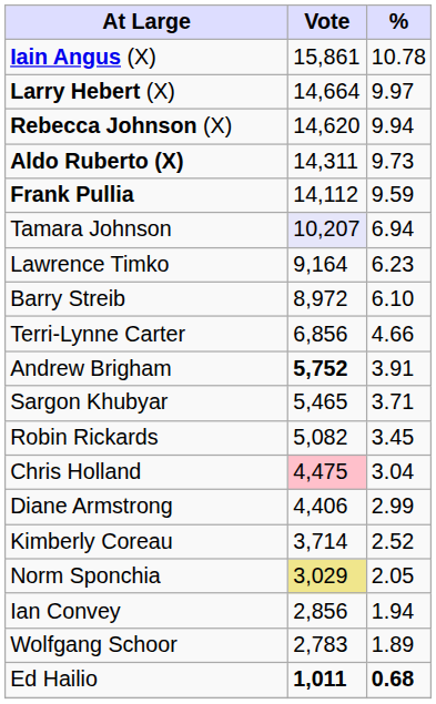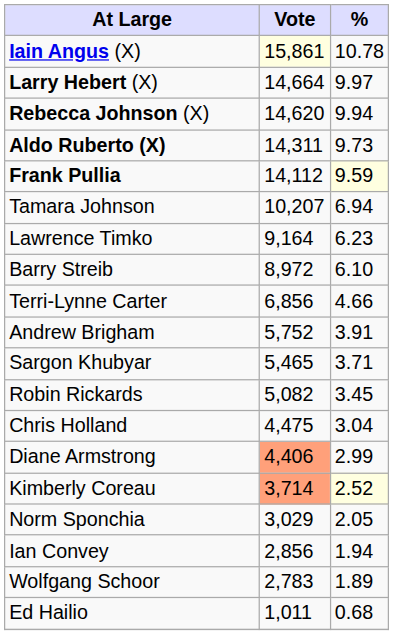Iain Angus (X) | Vote: no background -> lightyellow background
Frank Pullia | %: no background -> lightyellow background
Tamara Johnson | Vote: lavender background -> no background
Andrew Brigham | Vote: bold -> normal
Chris Holland | Vote: pink background -> no background
Diane Armstrong | Vote: no background -> lightsalmon background
Kimberly Coreau | Vote: no background -> lightsalmon background
Kimberly Coreau | %: no background -> lightyellow background
Norm Sponchia | Vote: khaki background -> no background
Ed Hailio | Vote: bold -> normal
Ed Hailio | %: bold -> normal
